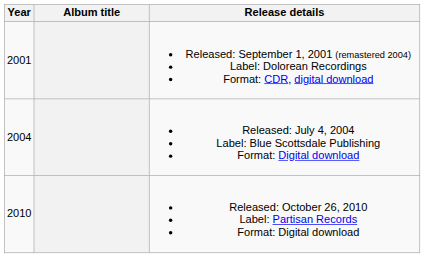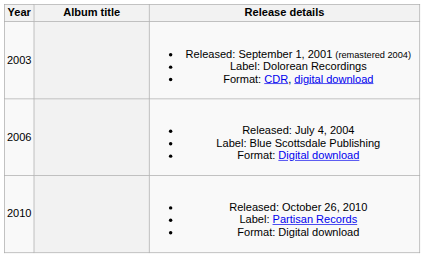row 2 | Year: 2001 -> 2003
row 3 | Year: 2004 -> 2006
